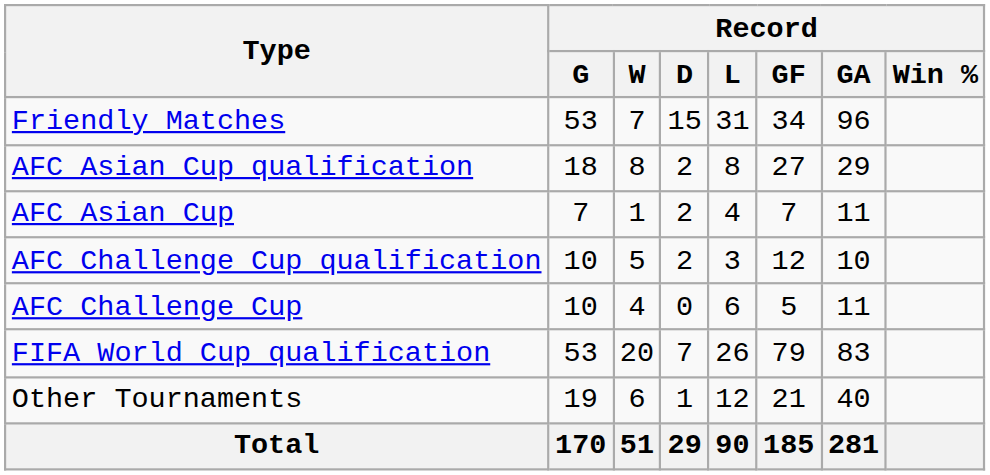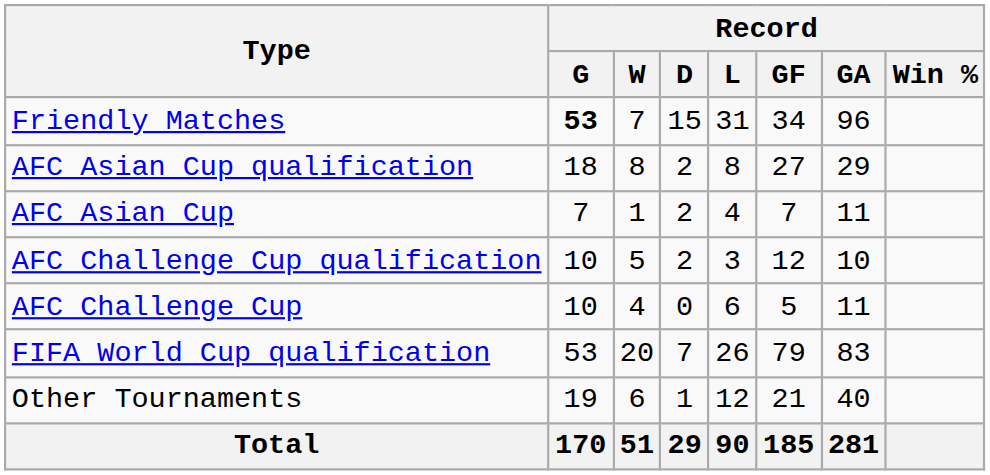Friendly Matches | Record / G: normal -> bold
